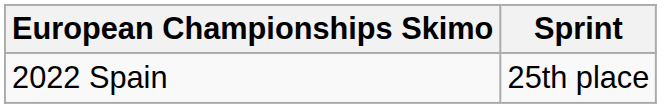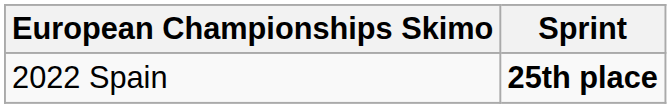2022 Spain | Sprint: normal -> bold
